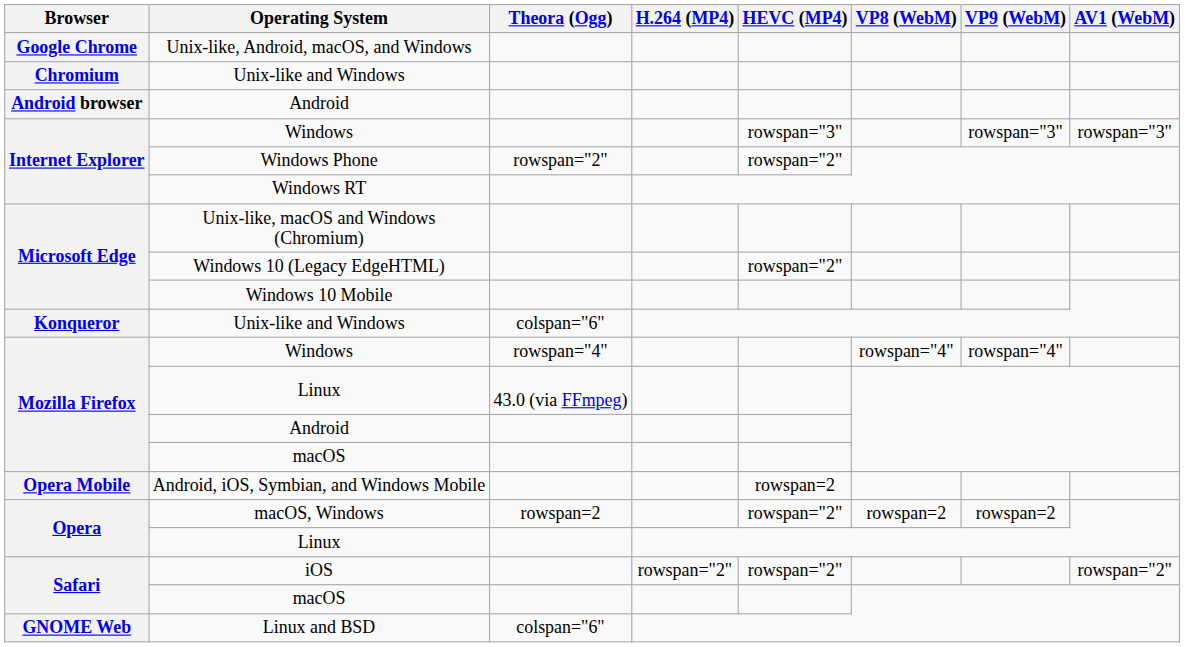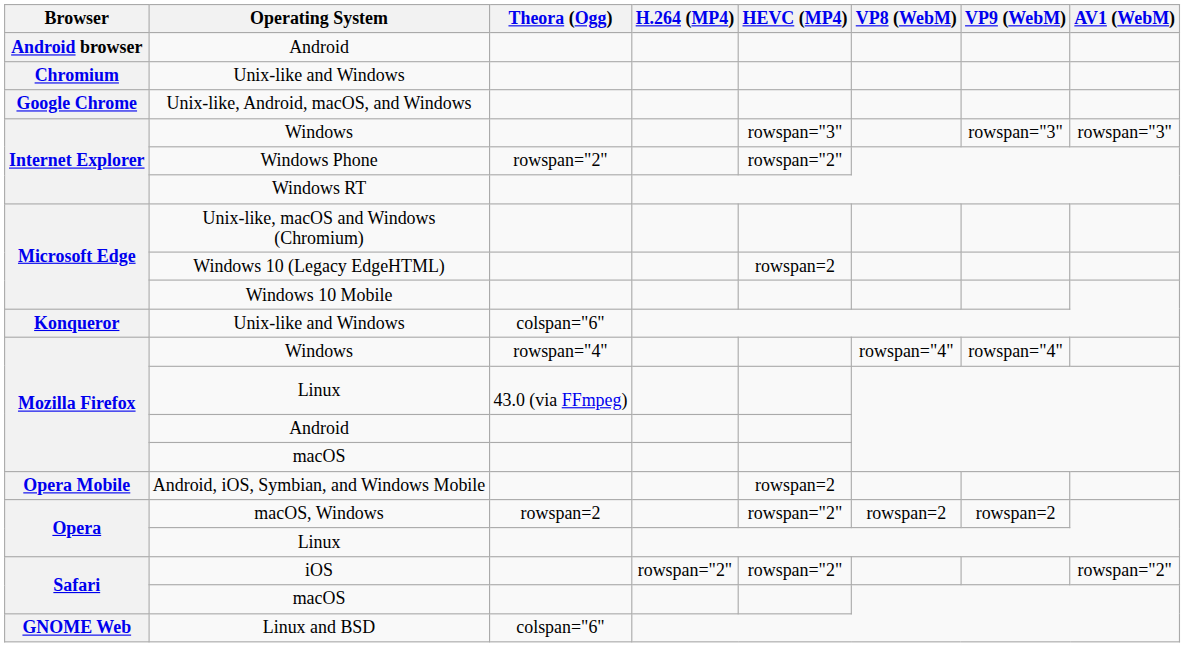rows swapped: Android browser / Android <-> Unix-like, Android, macOS, and Windows
Windows 10 (Legacy EdgeHTML) | HEVC (MP4): rowspan="2" -> rowspan=2
